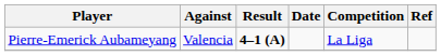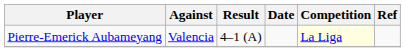Pierre-Emerick Aubameyang | Result: bold -> normal
Pierre-Emerick Aubameyang | Competition: no background -> lightyellow background
